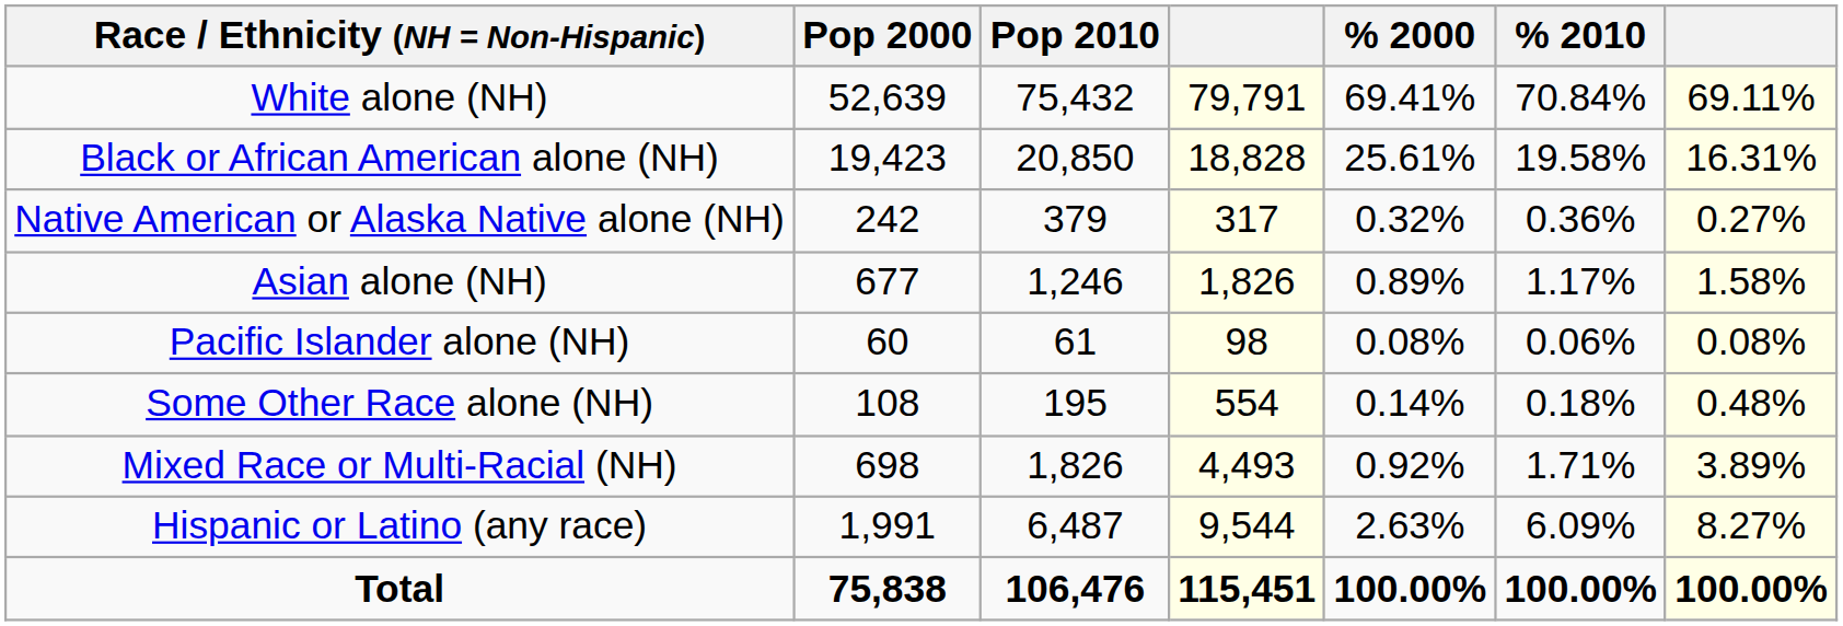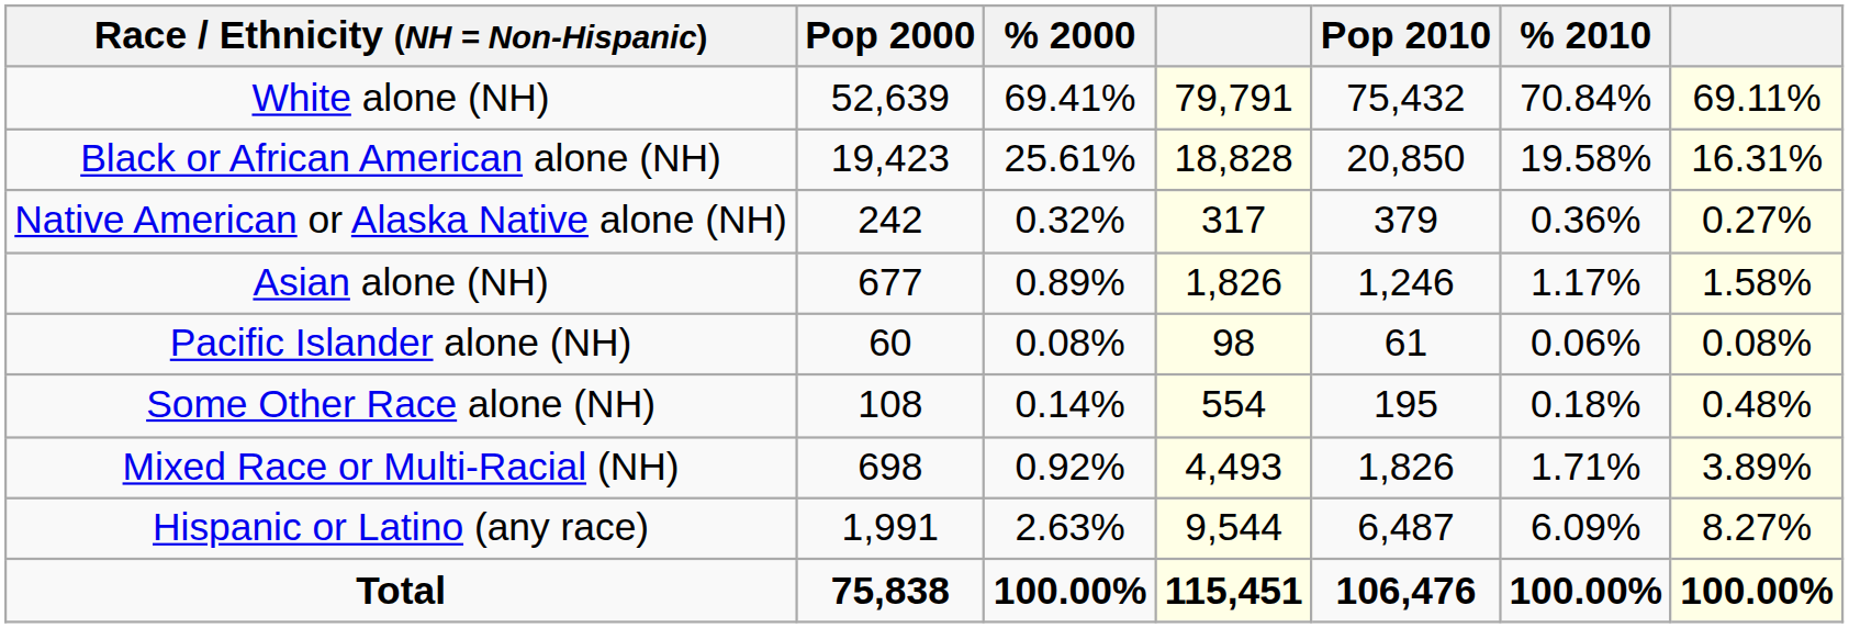columns swapped: Pop 2010 <-> % 2000
